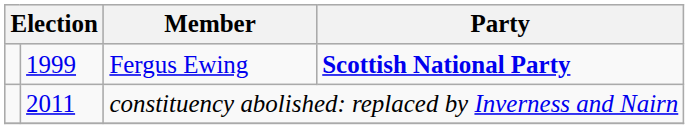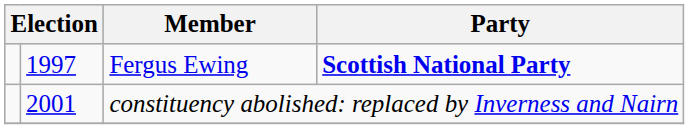Fergus Ewing | column 2: 1999 -> 1997
constituency abolished: replaced by Inverness and Nairn | column 2: 2011 -> 2001
